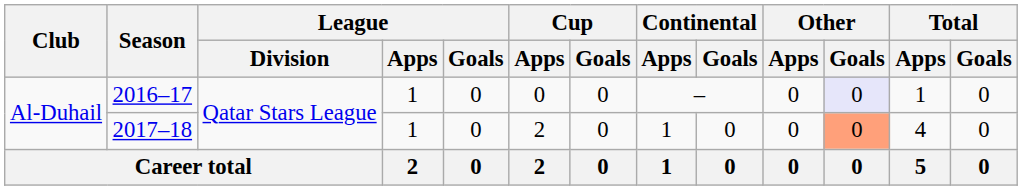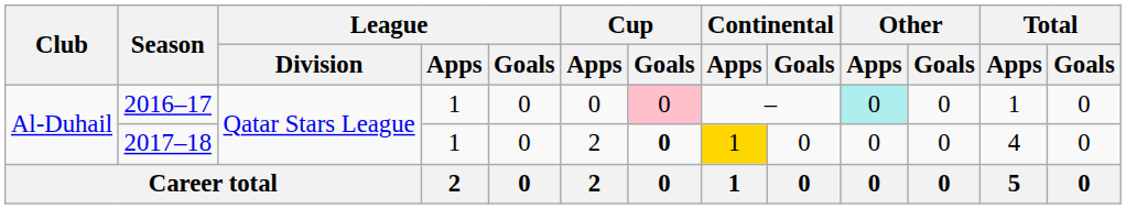2016–17 | Cup / Goals: no background -> pink background
2016–17 | Other / Apps: no background -> paleturquoise background
2016–17 | Other / Goals: lavender background -> no background
2017–18 | Cup / Goals: normal -> bold
2017–18 | Continental / Apps: no background -> gold background
2017–18 | Other / Goals: lightsalmon background -> no background
